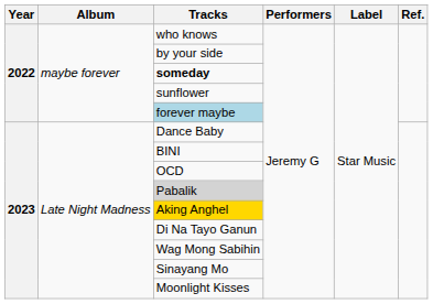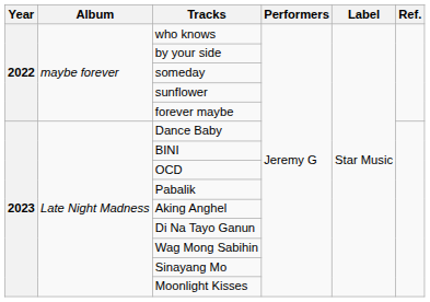someday | Tracks: bold -> normal
forever maybe | Tracks: lightblue background -> no background
Pabalik | Tracks: lightgrey background -> no background
Aking Anghel | Tracks: gold background -> no background
